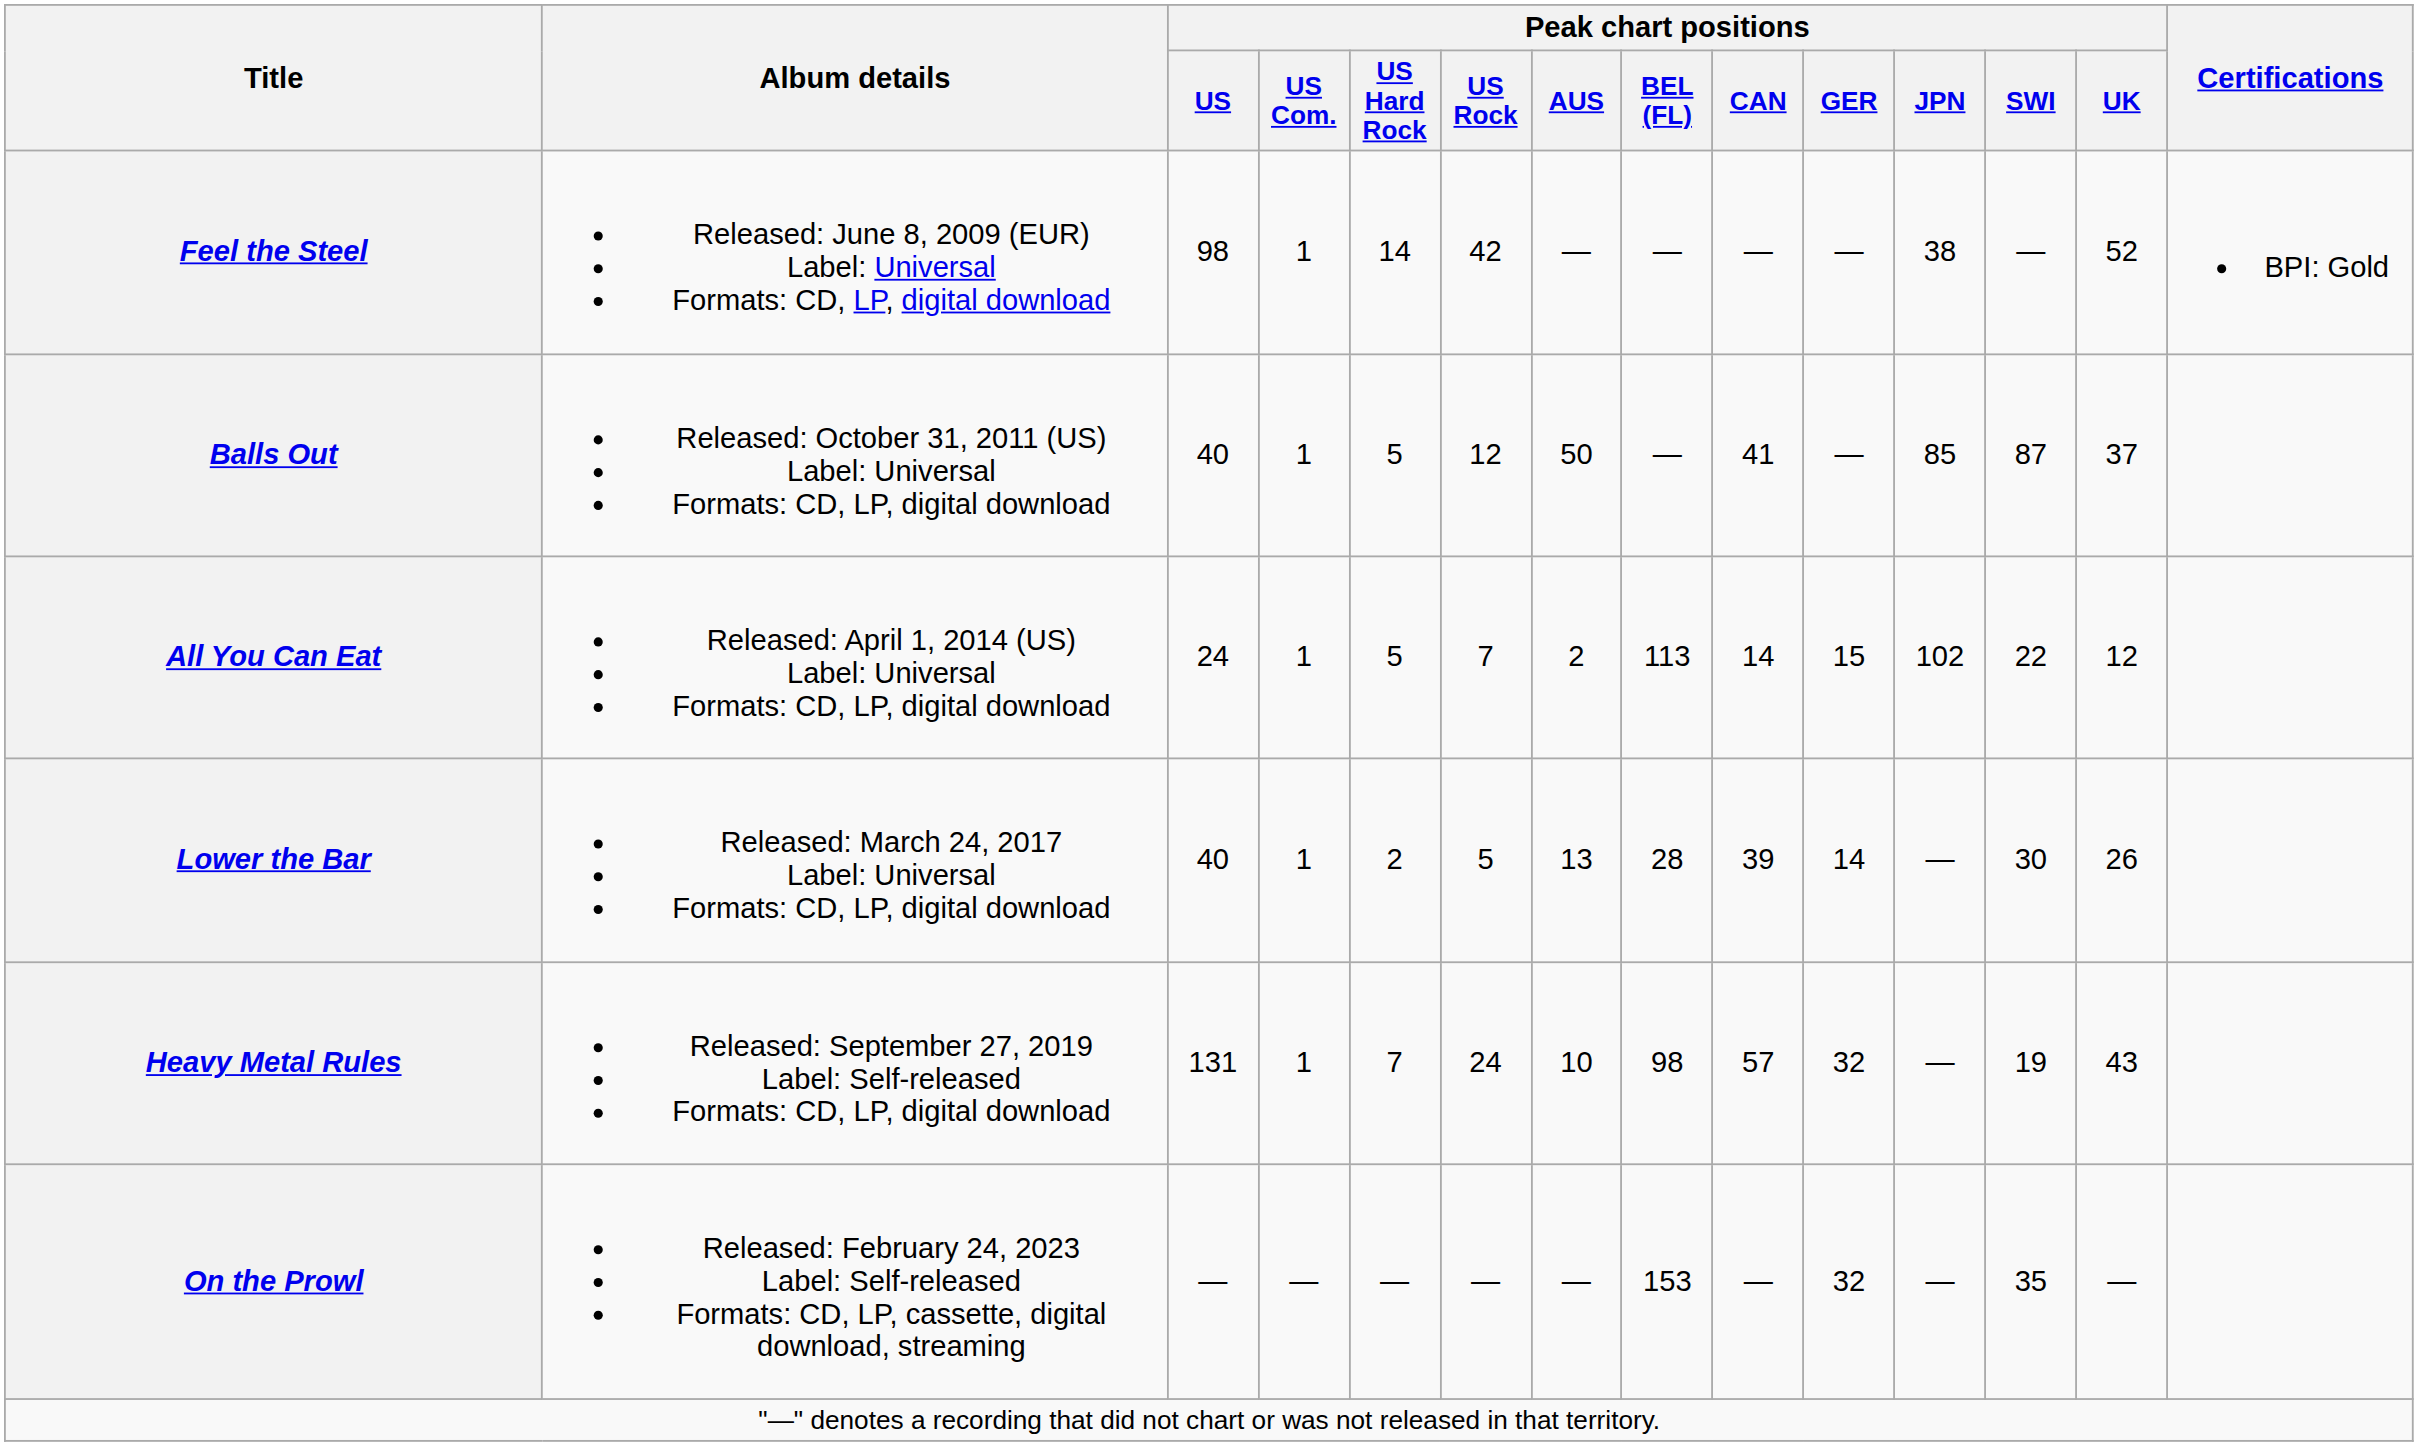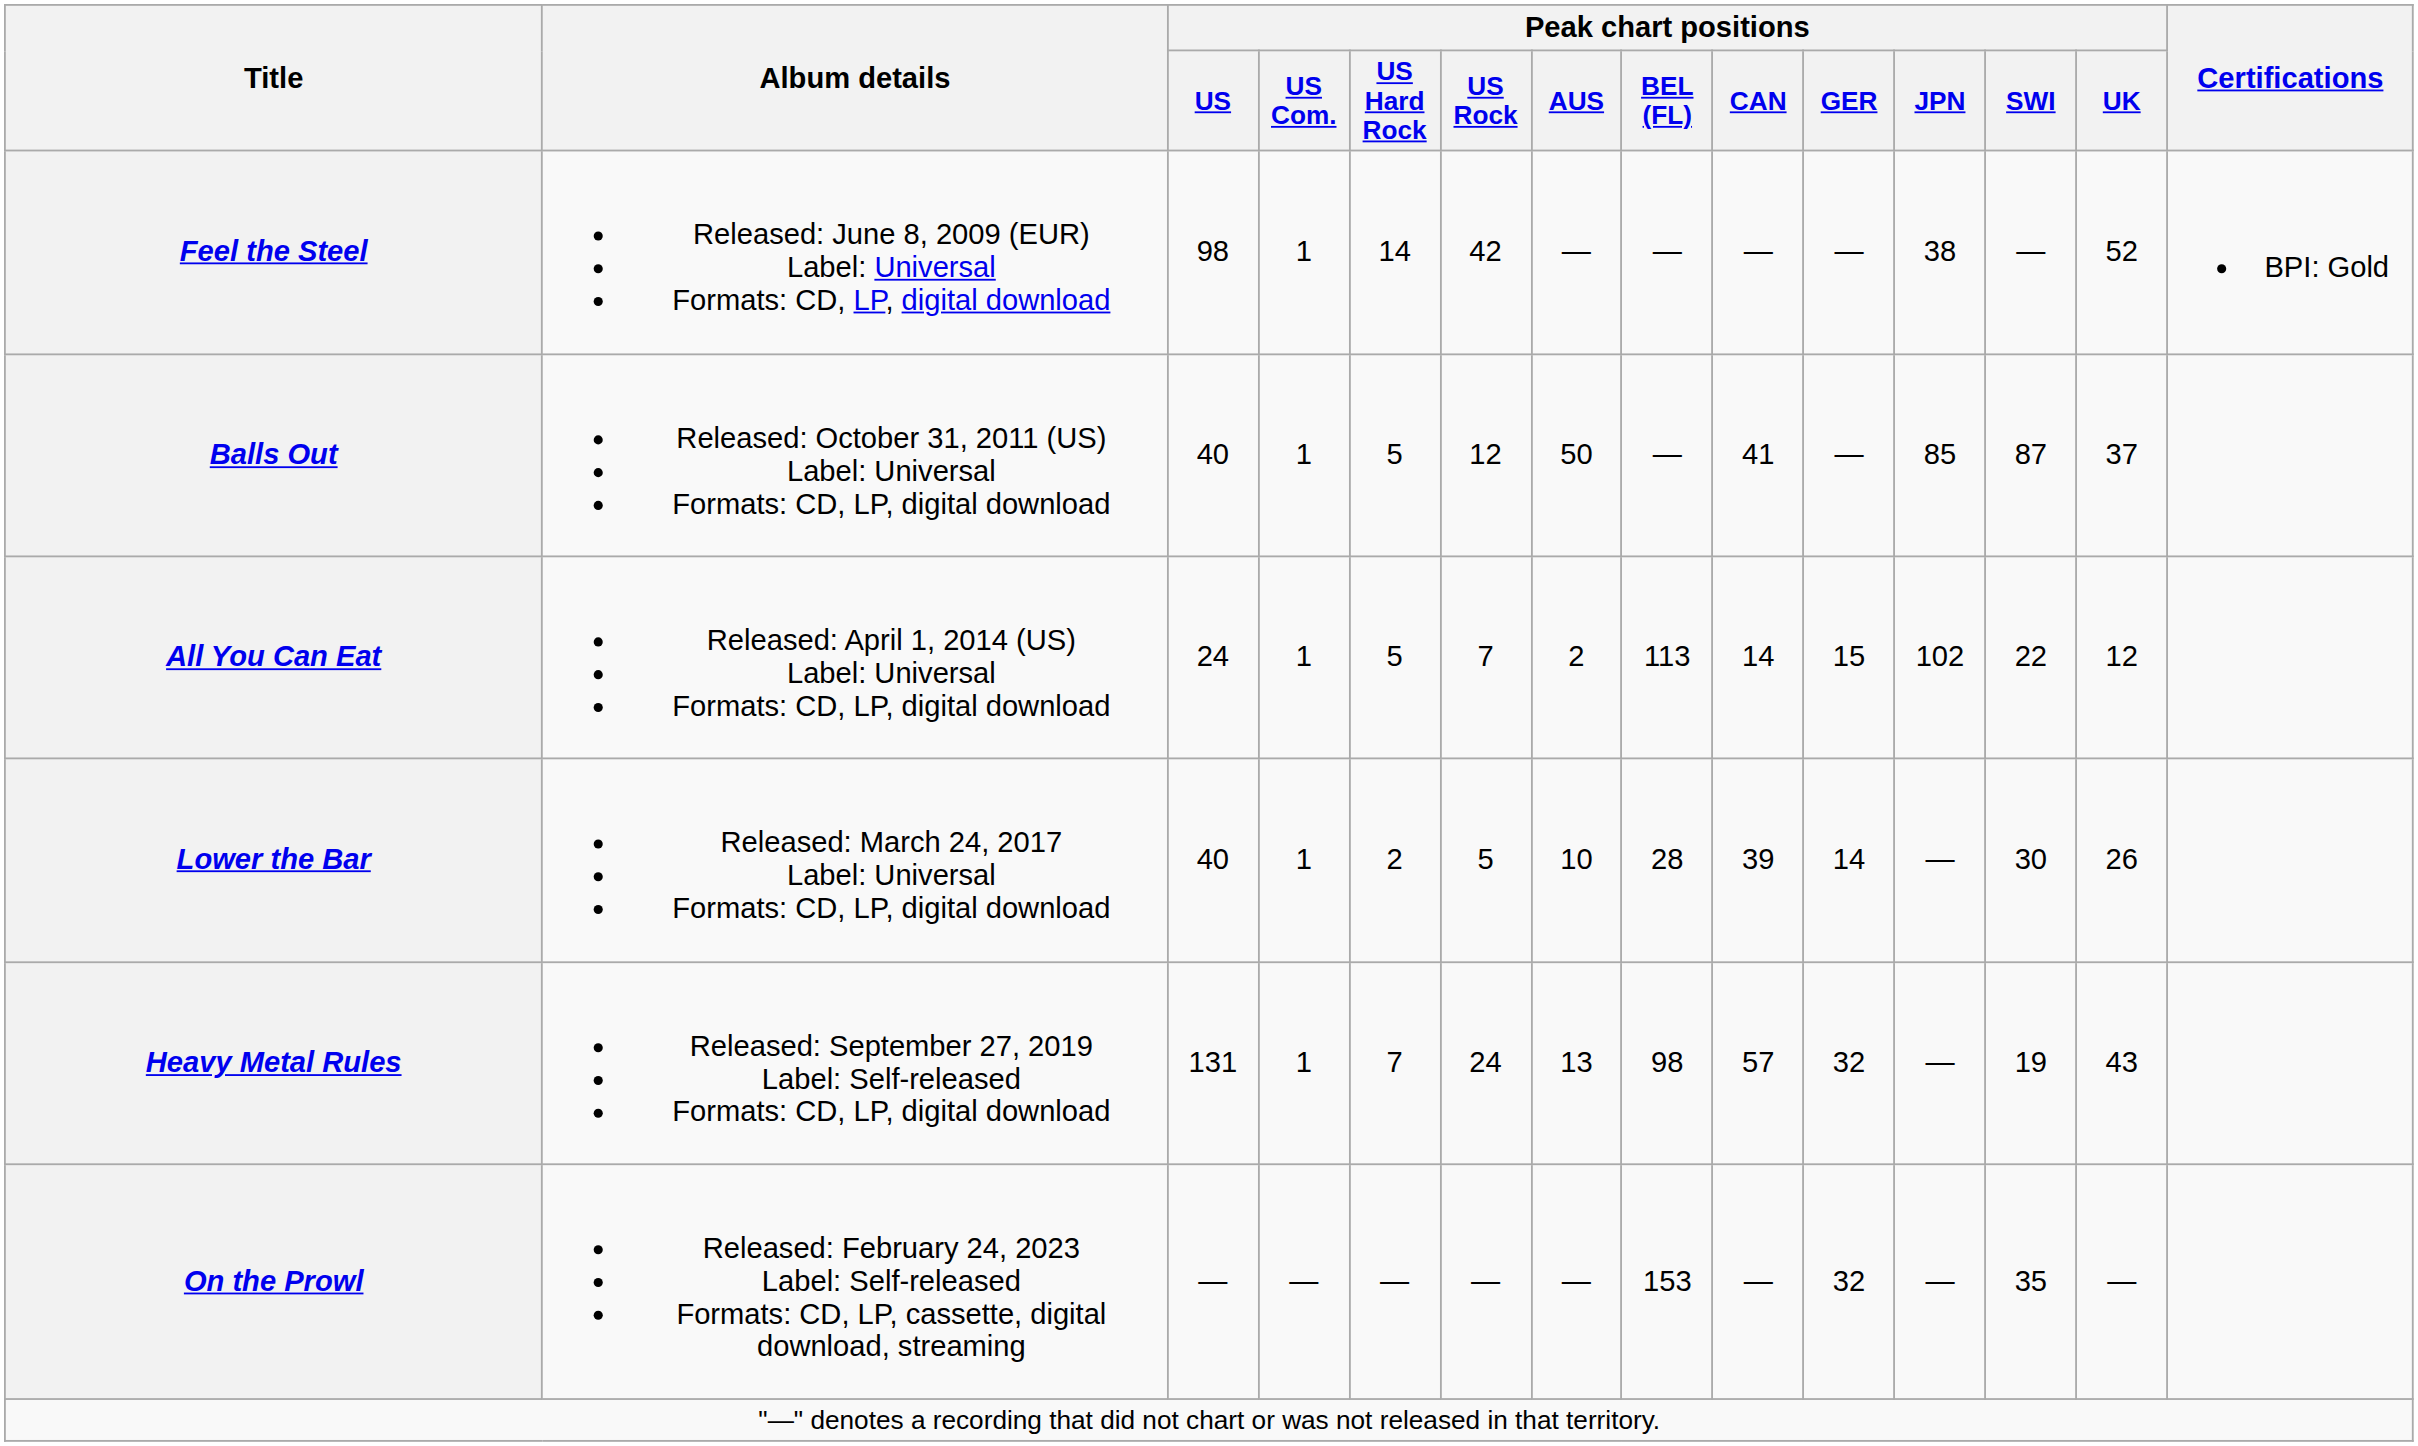Lower the Bar | Peak chart positions / AUS: 13 -> 10
Heavy Metal Rules | Peak chart positions / AUS: 10 -> 13
